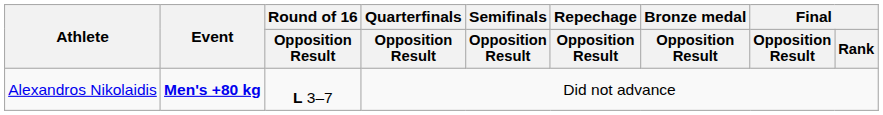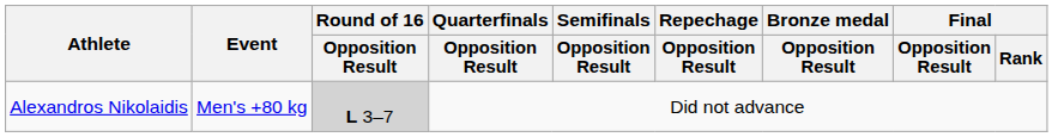Alexandros Nikolaidis | Event: bold -> normal
Alexandros Nikolaidis | Round of 16 / Opposition Result: no background -> lightgrey background
